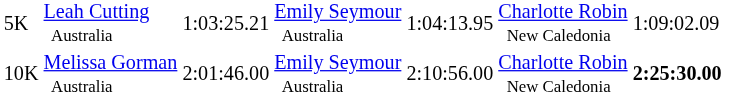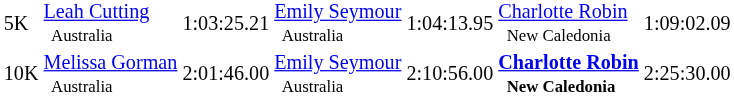Melissa Gorman Australia | column 6: normal -> bold
Melissa Gorman Australia | column 7: bold -> normal
